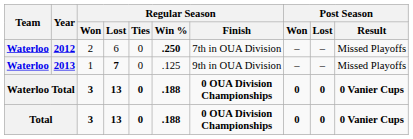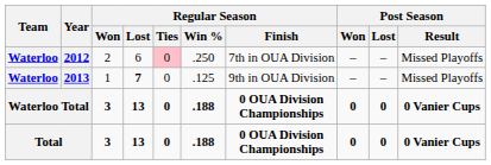2012 | Regular Season / Ties: no background -> pink background
2012 | Regular Season / Win %: bold -> normal
